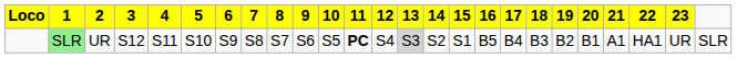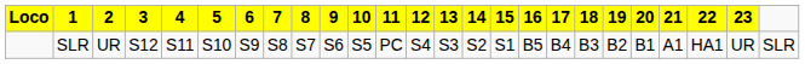row 2 | 1: lightgreen background -> no background
row 2 | 11: bold -> normal
row 2 | 13: lightgrey background -> no background
